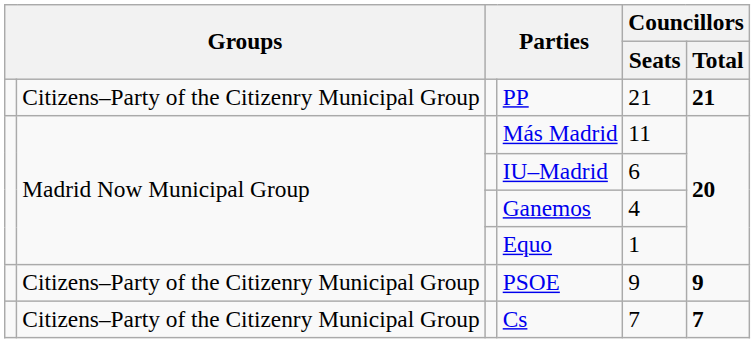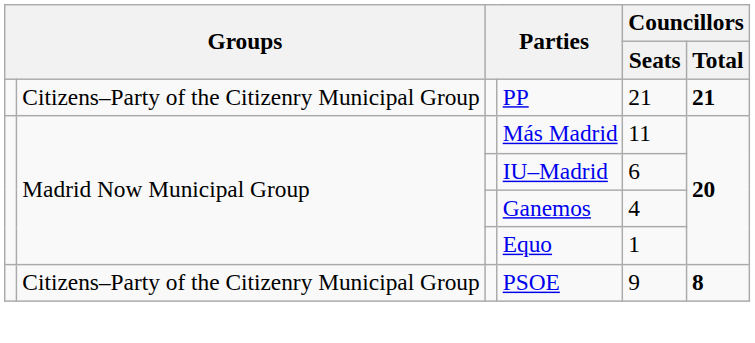PSOE | Councillors / Total: 9 -> 8
- row: Citizens–Party of the Citizenry Municipal Group | Cs | 7 | 7
